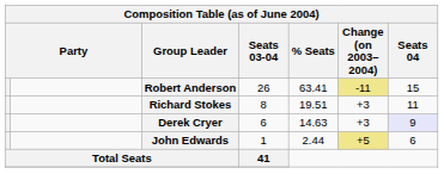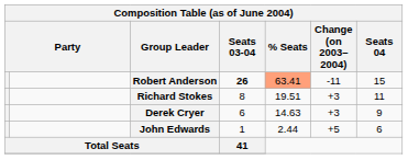Robert Anderson | Seats 03-04: normal -> bold
Robert Anderson | % Seats: no background -> lightsalmon background
Robert Anderson | Change (on 2003–2004): khaki background -> no background
Derek Cryer | Seats 04: lavender background -> no background
John Edwards | Change (on 2003–2004): khaki background -> no background
